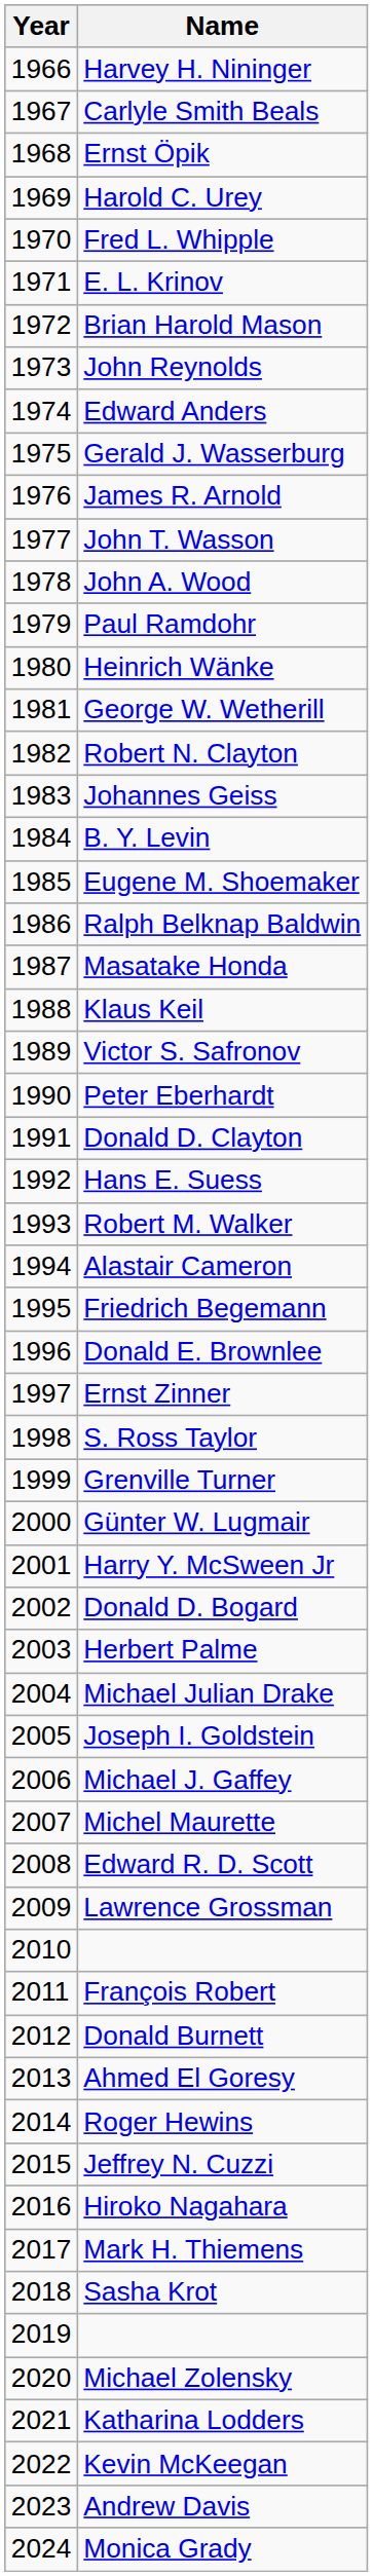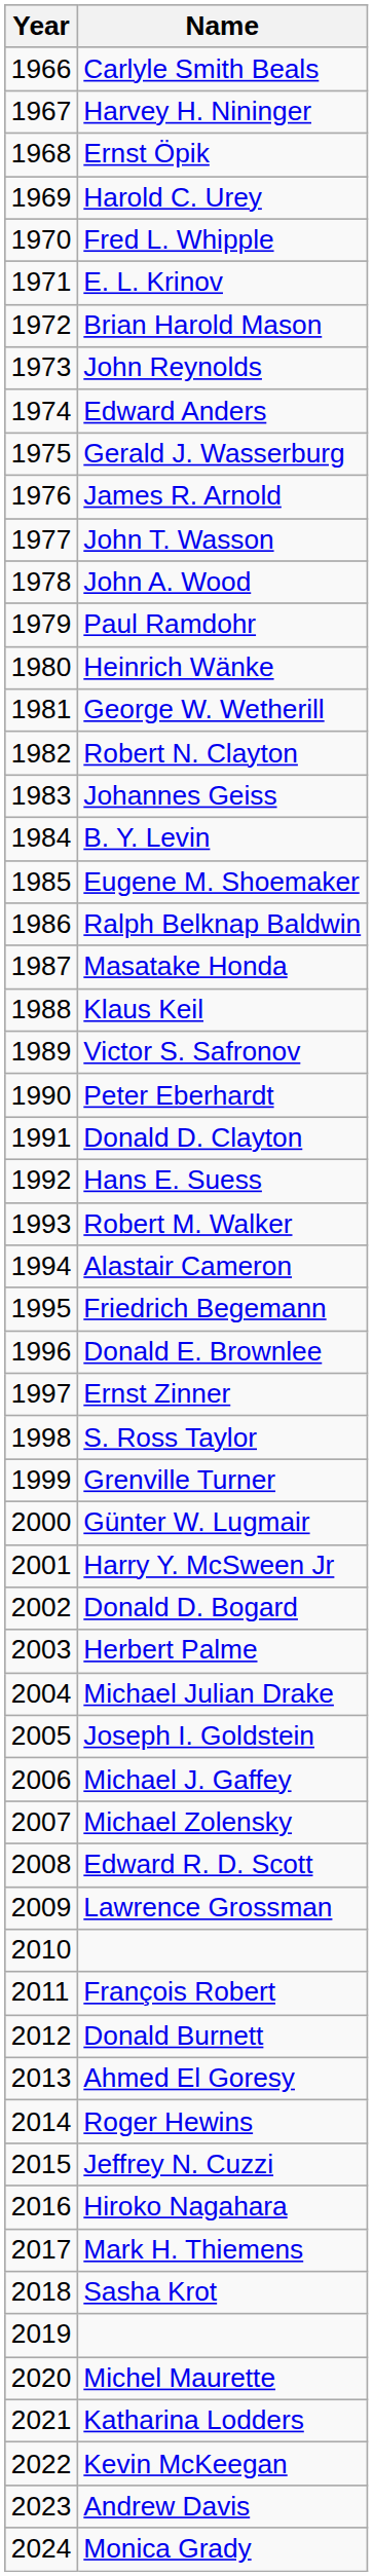row 2 | Name: Harvey H. Nininger -> Carlyle Smith Beals
row 3 | Name: Carlyle Smith Beals -> Harvey H. Nininger
row 43 | Name: Michel Maurette -> Michael Zolensky
row 56 | Name: Michael Zolensky -> Michel Maurette
